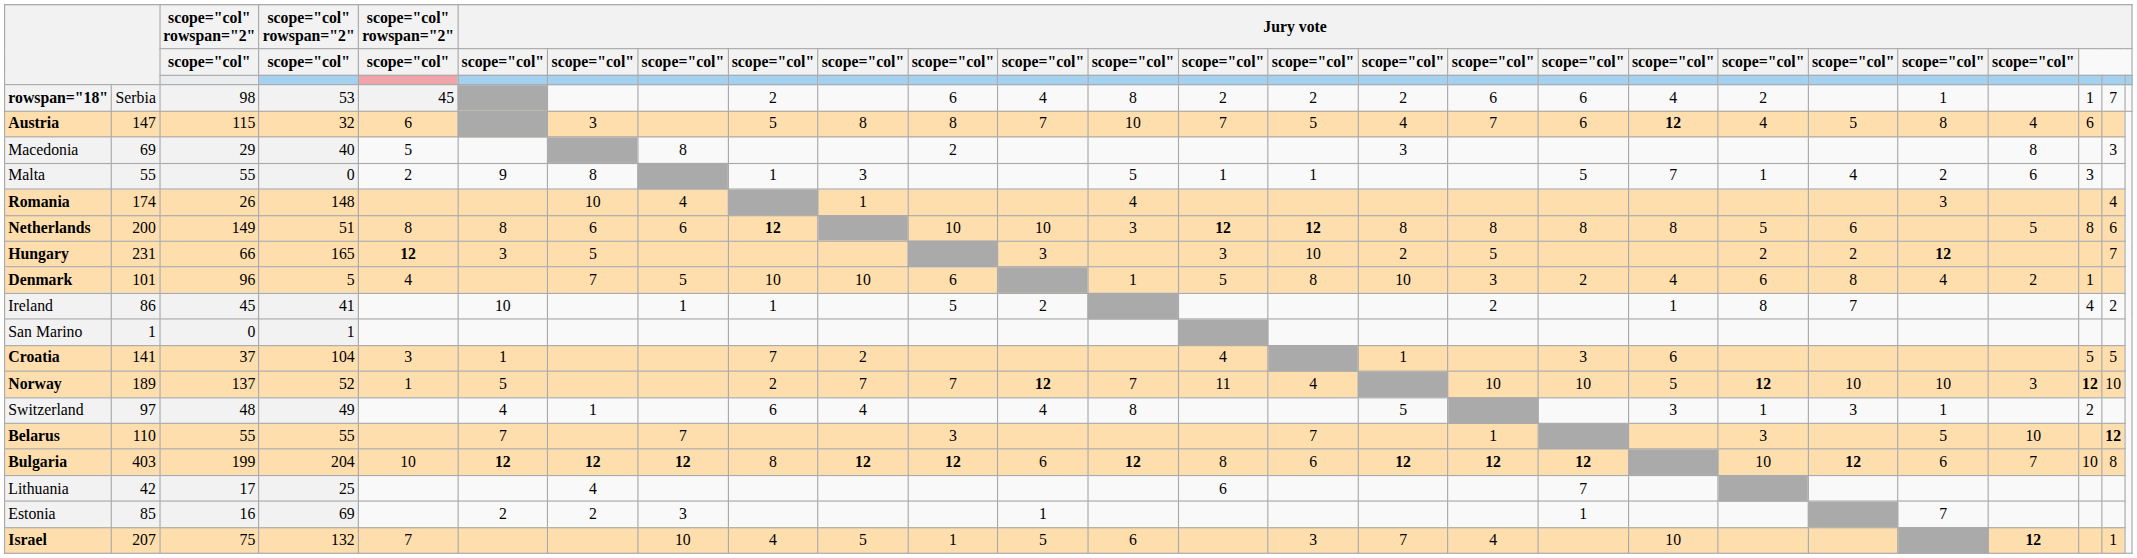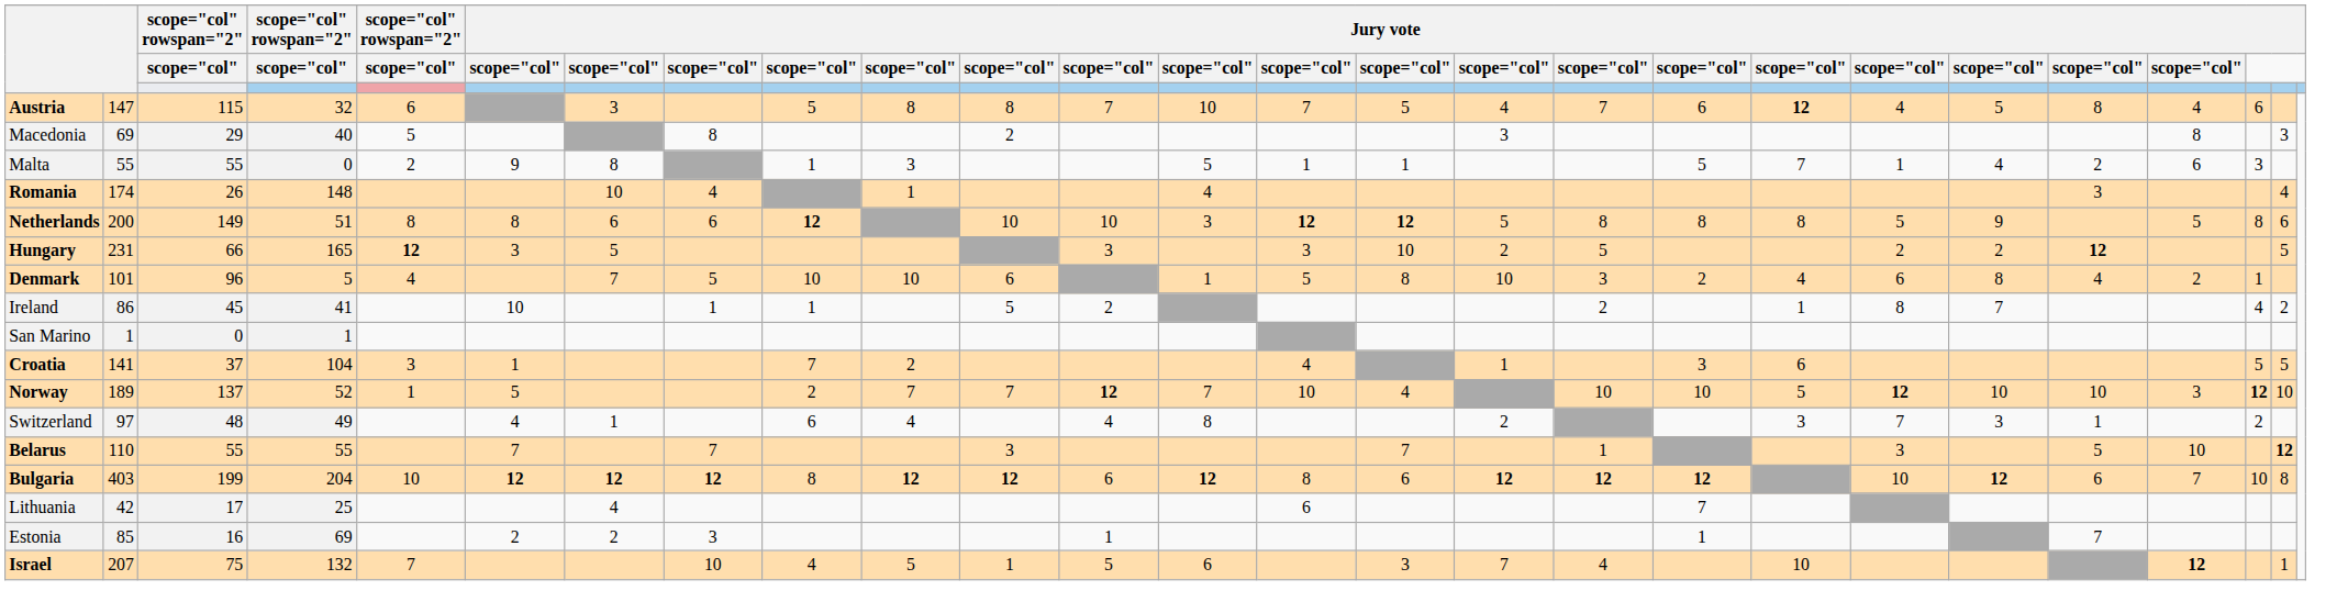- row: rowspan="18" | Serbia | 98 | 53 | 45 | 2 | 6 | 4 | 8 | 2 | 2 | 2 | 6 | 6 | 4 | 2 | 1 | 1 | 7
Netherlands | column 16: 8 -> 5
Netherlands | column 21: 6 -> 9
Hungary | column 25: 7 -> 5
Norway | column 14: 11 -> 10
Switzerland | column 16: 5 -> 2
Switzerland | column 20: 1 -> 7
